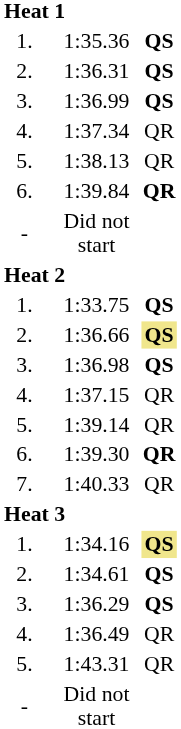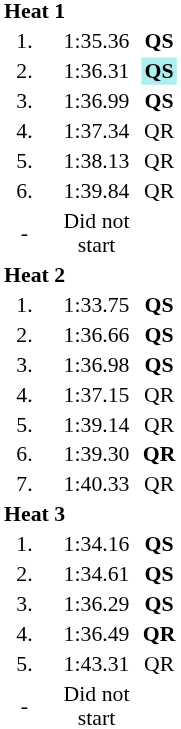1:36.31 | column 3: no background -> paleturquoise background
1:39.84 | column 3: bold -> normal
1:36.66 | column 3: khaki background -> no background
1:34.16 | column 3: khaki background -> no background
1:36.49 | column 3: normal -> bold
